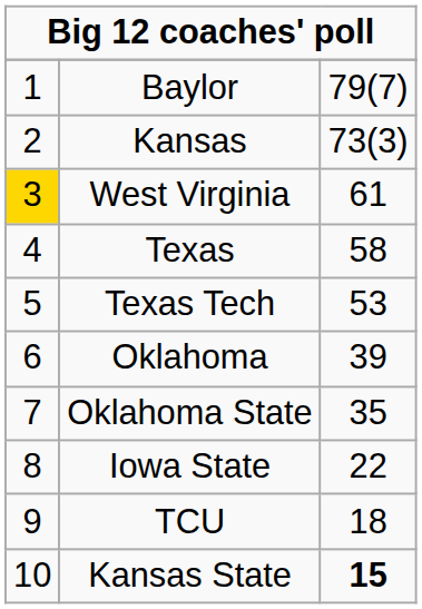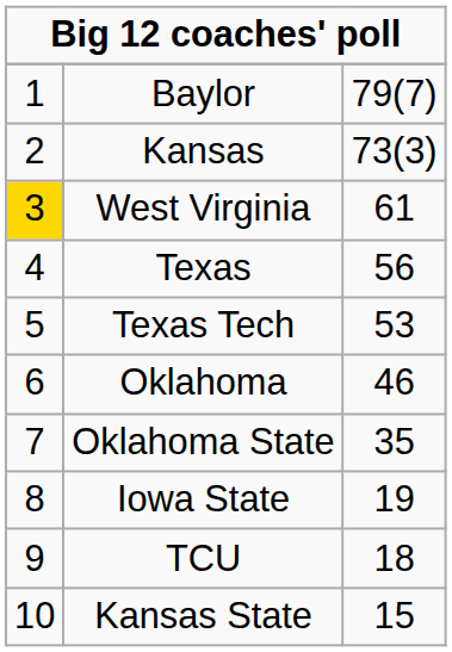Texas | column 3: 58 -> 56
Oklahoma | column 3: 39 -> 46
Iowa State | column 3: 22 -> 19
Kansas State | column 3: bold -> normal
